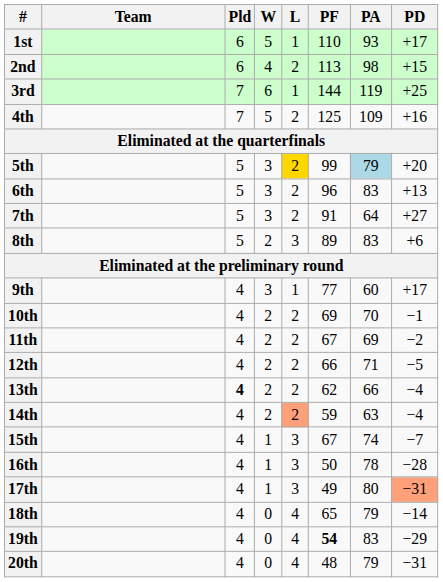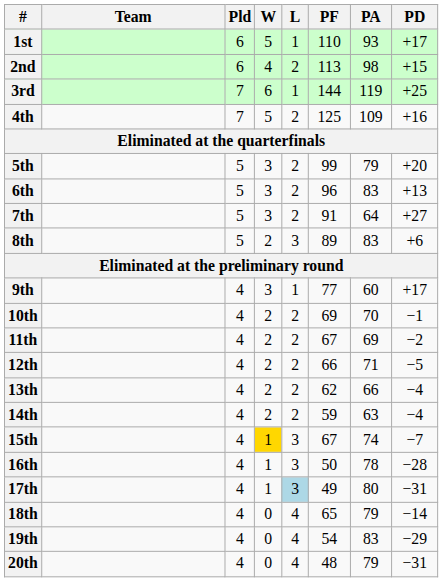5th | L: gold background -> no background
5th | PA: lightblue background -> no background
13th | Pld: bold -> normal
14th | L: lightsalmon background -> no background
15th | W: no background -> gold background
17th | L: no background -> lightblue background
17th | PD: lightsalmon background -> no background
19th | PF: bold -> normal
